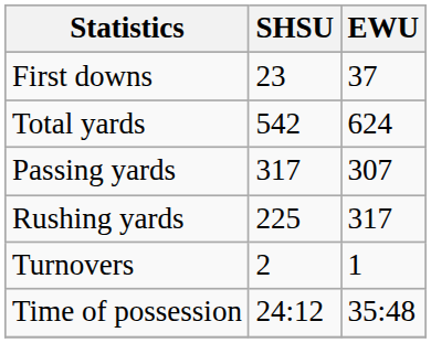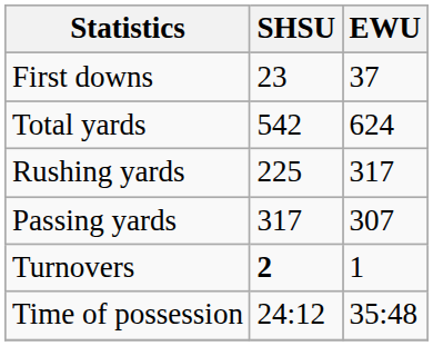rows swapped: Rushing yards <-> Passing yards
Turnovers | SHSU: normal -> bold
